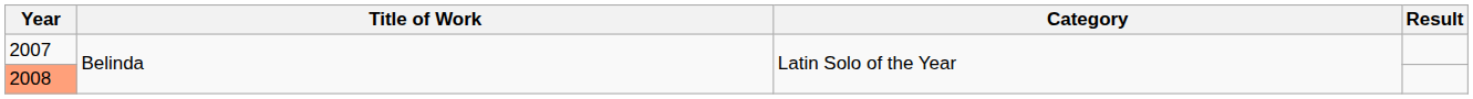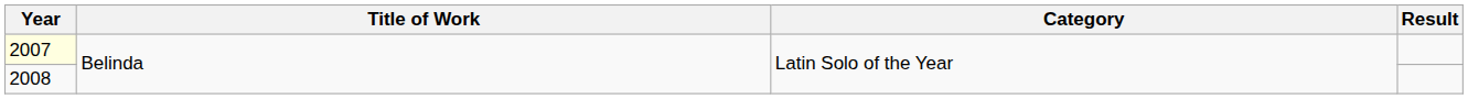2007 | Year: no background -> lightyellow background
2008 | Year: lightsalmon background -> no background
